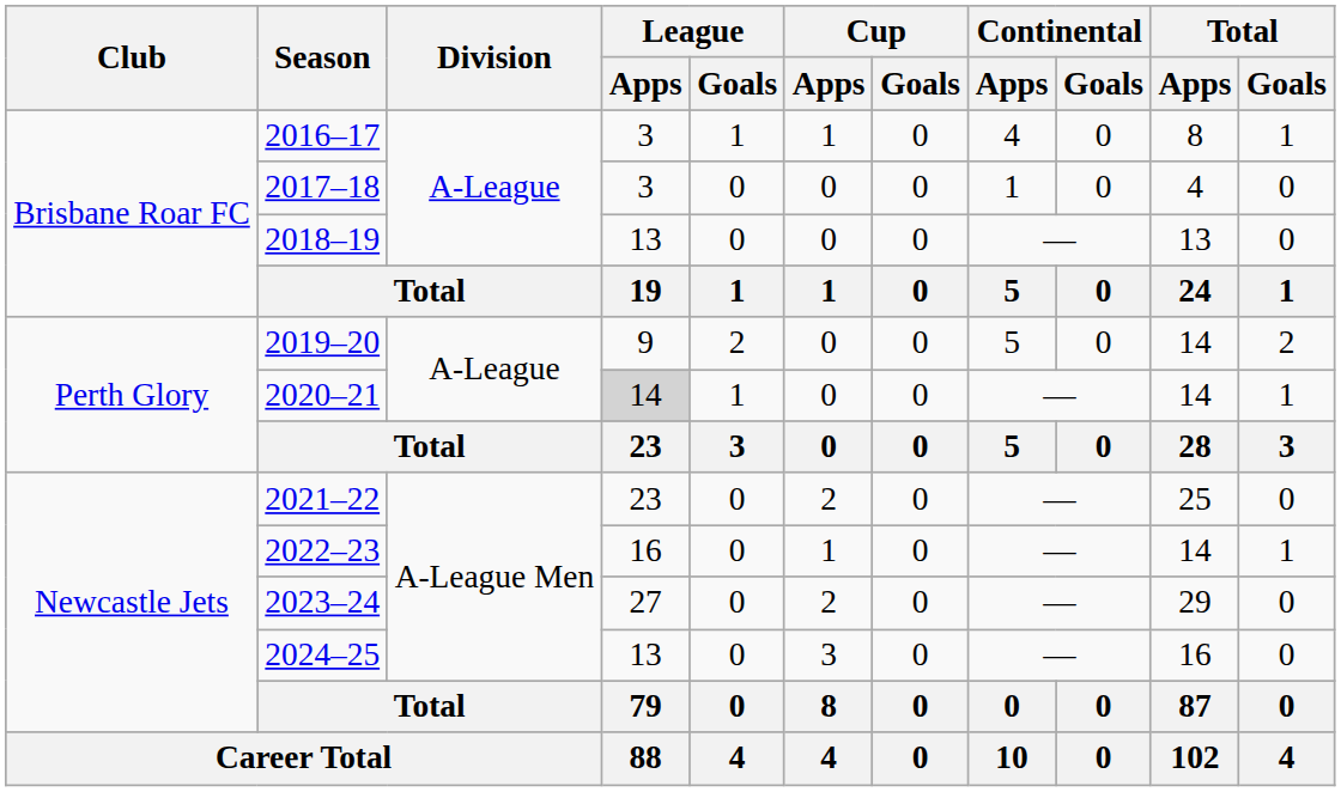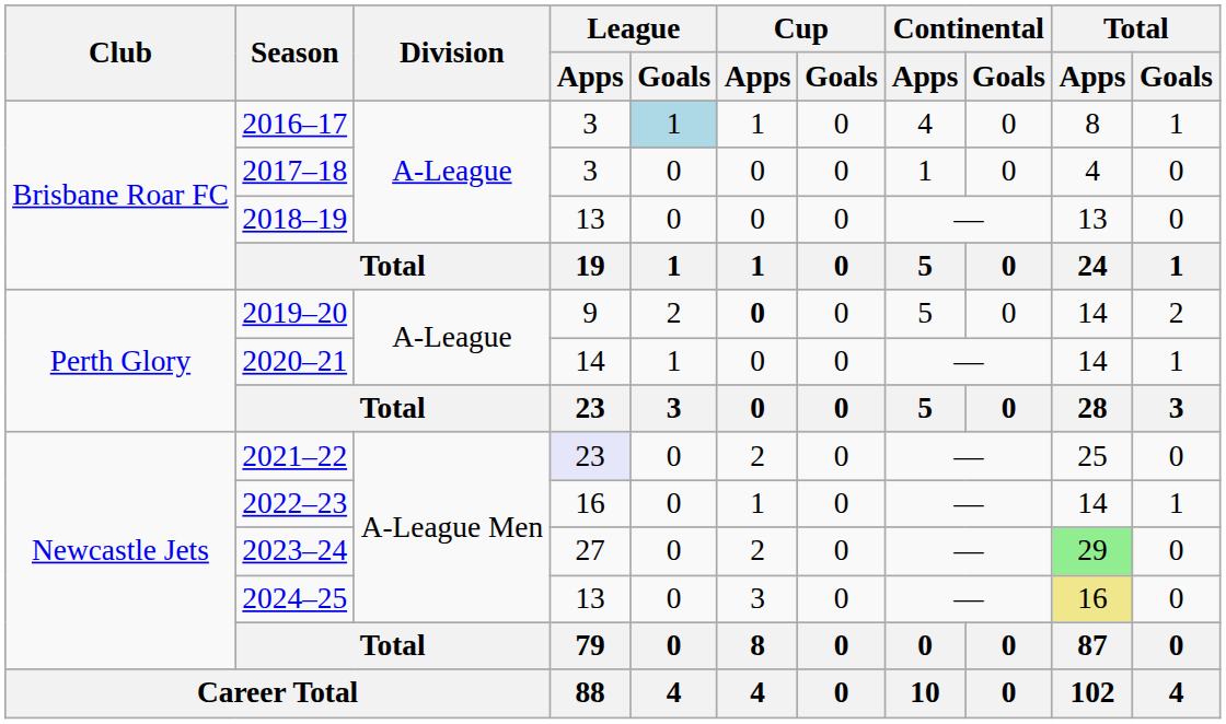2016–17 | League / Goals: no background -> lightblue background
2019–20 | Cup / Apps: normal -> bold
2020–21 | League / Apps: lightgrey background -> no background
2021–22 | League / Apps: no background -> lavender background
2023–24 | Total / Apps: no background -> lightgreen background
2024–25 | Total / Apps: no background -> khaki background
